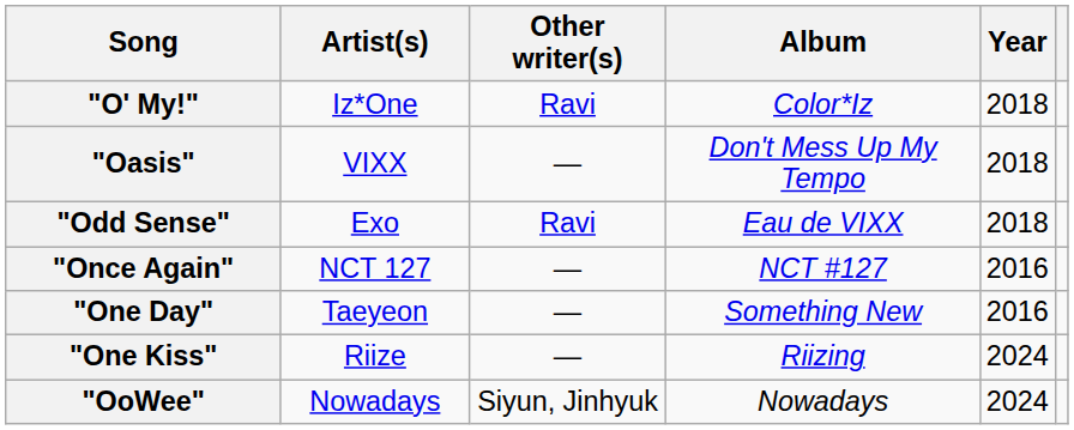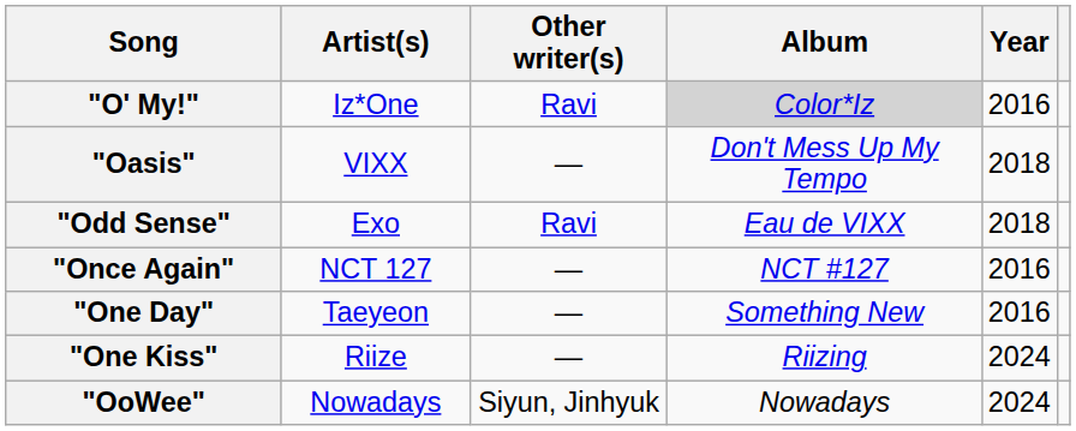"O' My!" | Album: no background -> lightgrey background
"O' My!" | Year: 2018 -> 2016
